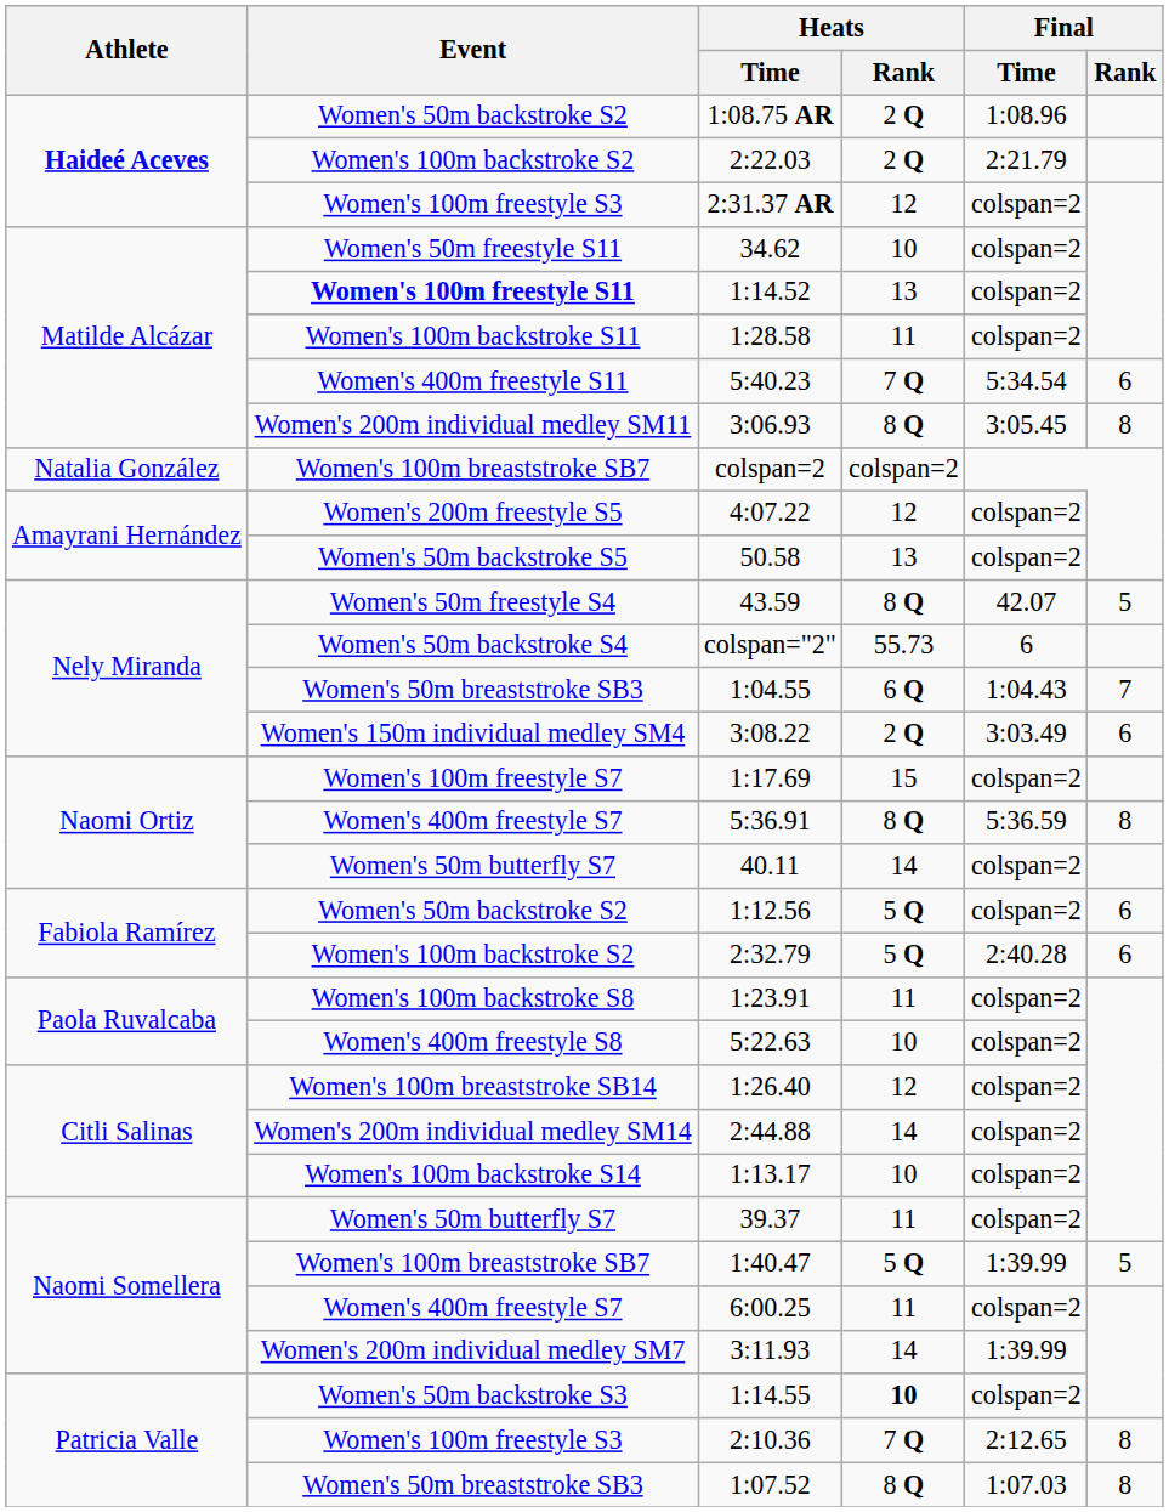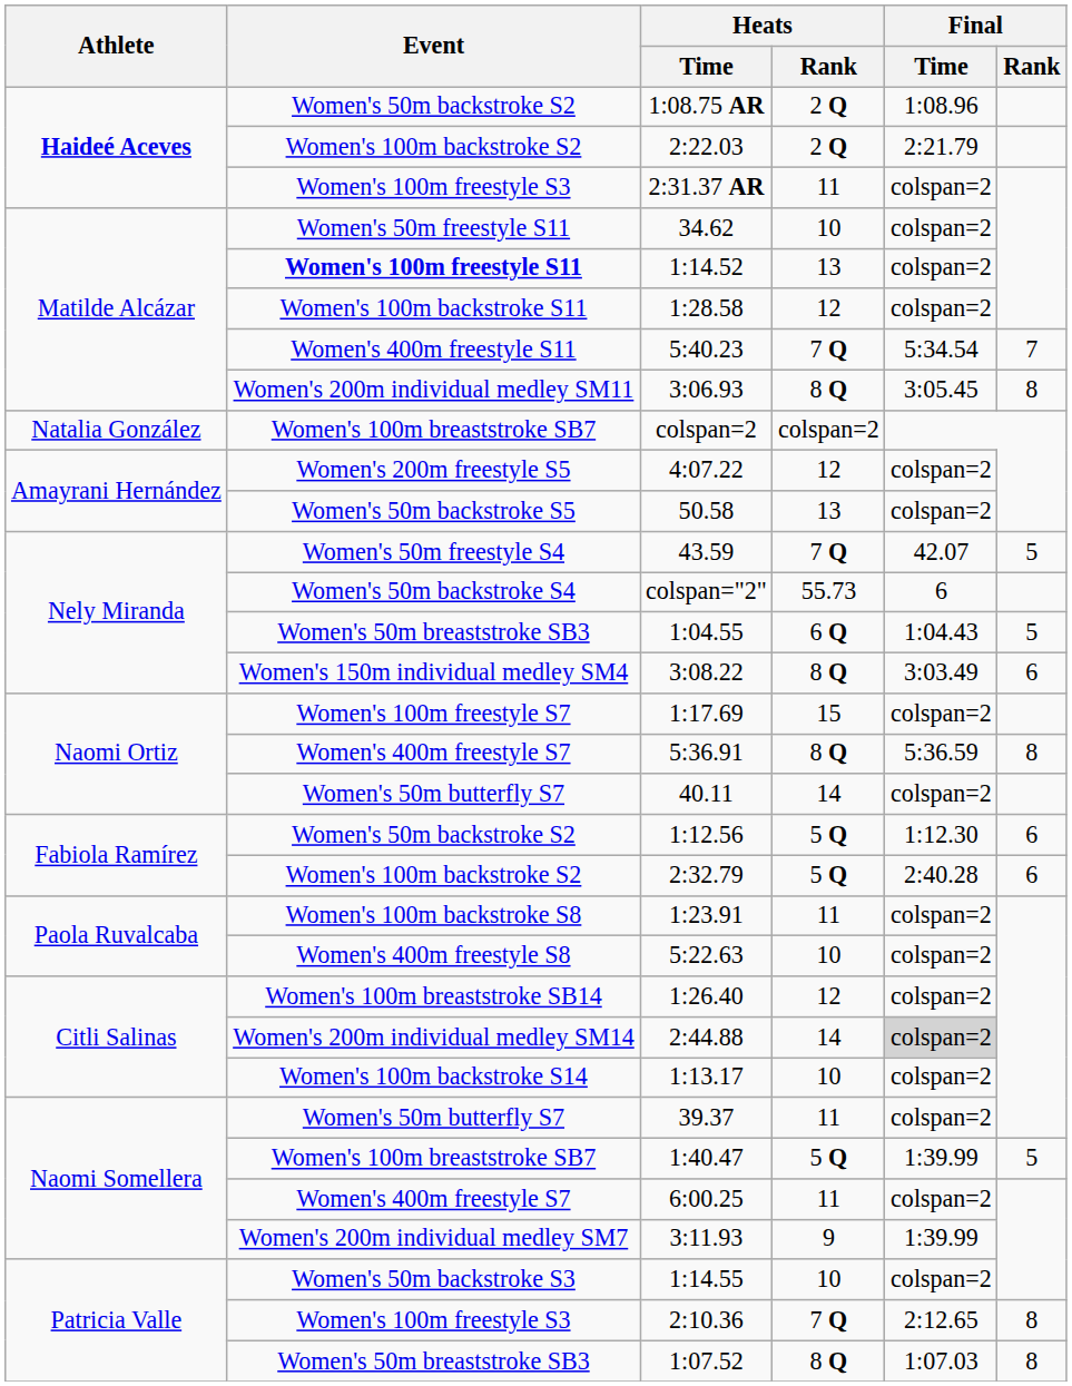2:31.37 AR | Heats / Rank: 12 -> 11
1:28.58 | Heats / Rank: 11 -> 12
5:40.23 | Final / Rank: 6 -> 7
43.59 | Heats / Rank: 8 Q -> 7 Q
1:04.55 | Final / Rank: 7 -> 5
3:08.22 | Heats / Rank: 2 Q -> 8 Q
1:12.56 | Final / Time: colspan=2 -> 1:12.30
2:44.88 | Final / Time: no background -> lightgrey background
3:11.93 | Heats / Rank: 14 -> 9
1:14.55 | Heats / Rank: bold -> normal
